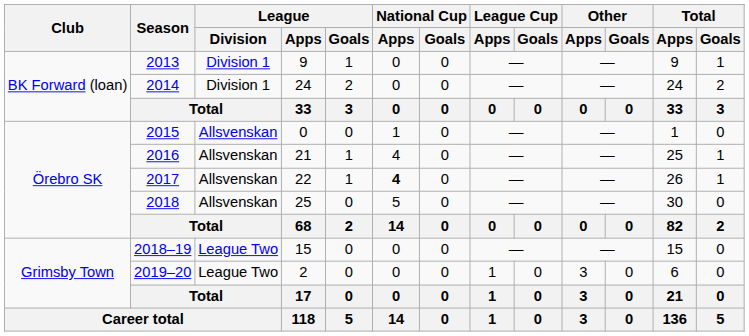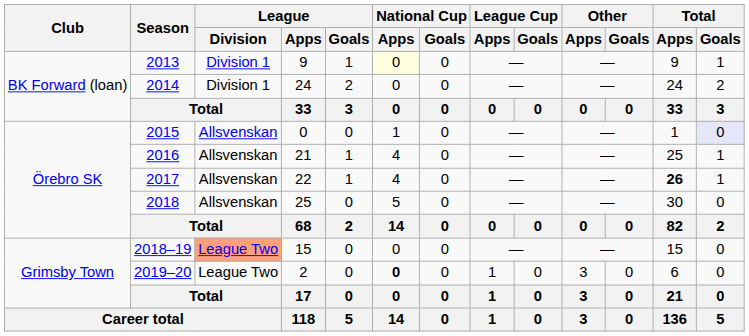2013 | National Cup / Apps: no background -> lightyellow background
2015 | Total / Goals: no background -> lavender background
2017 | National Cup / Apps: bold -> normal
2017 | Total / Apps: normal -> bold
2018–19 | League / Division: no background -> lightsalmon background
2019–20 | National Cup / Apps: normal -> bold
